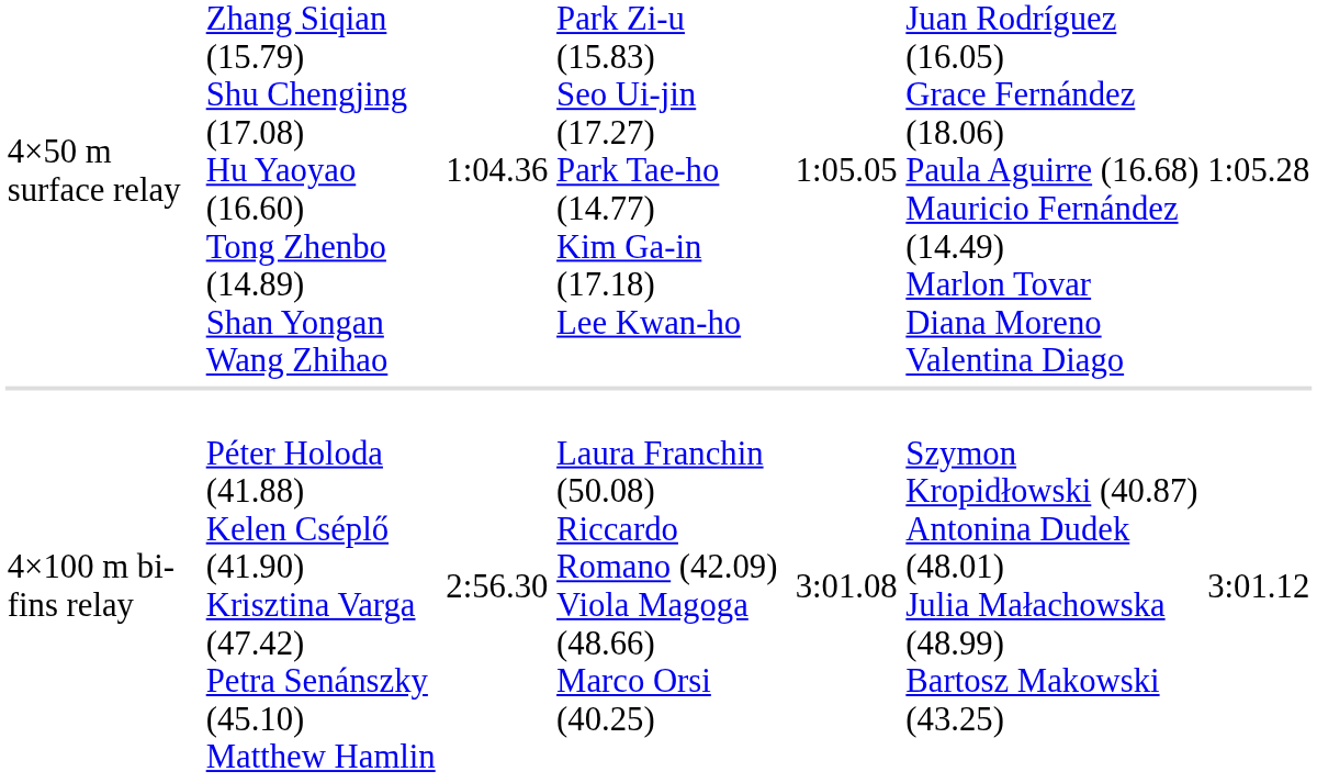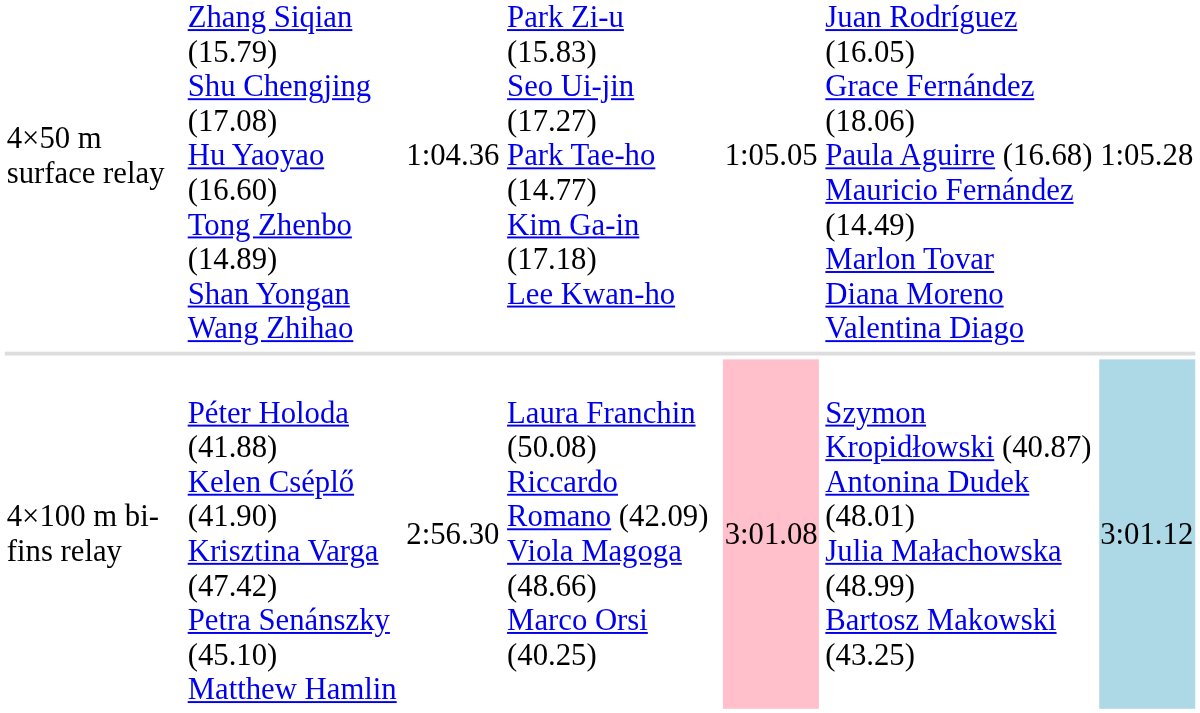4×100 m bi-fins relay | column 5: no background -> pink background
4×100 m bi-fins relay | column 7: no background -> lightblue background
